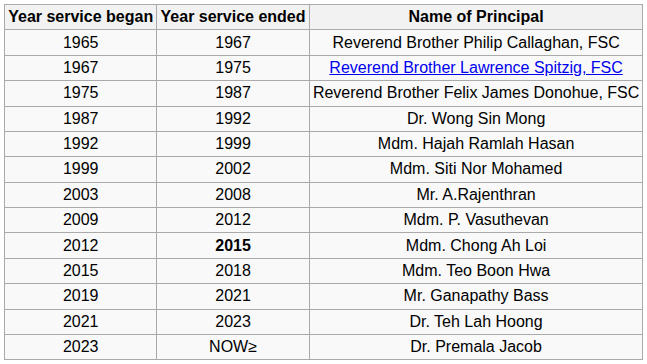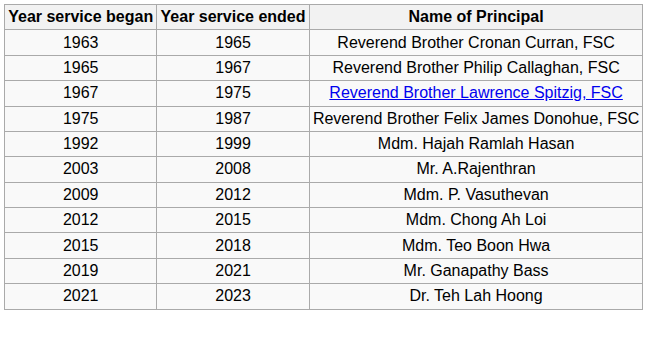+ row: 1963 | 1965 | Reverend Brother Cronan Curran, FSC
- row: 1987 | 1992 | Dr. Wong Sin Mong
- row: 1999 | 2002 | Mdm. Siti Nor Mohamed
Mdm. Chong Ah Loi | Year service ended: bold -> normal
- row: 2023 | NOW≥ | Dr. Premala Jacob
